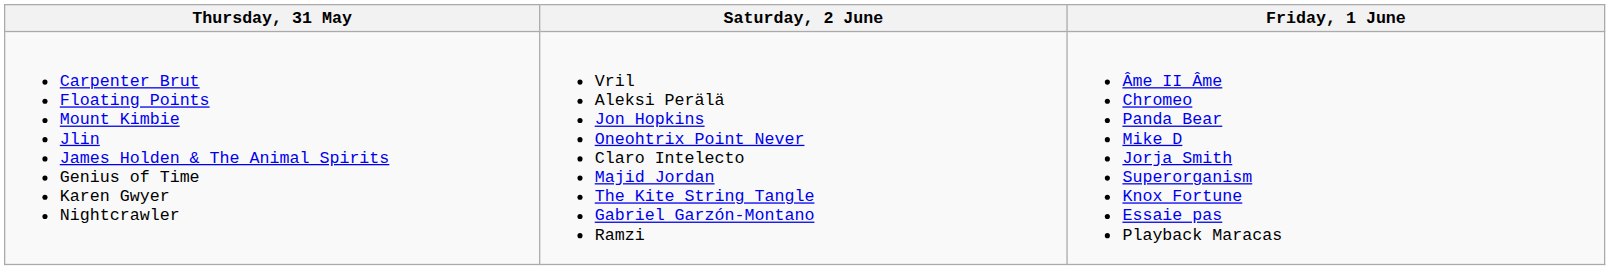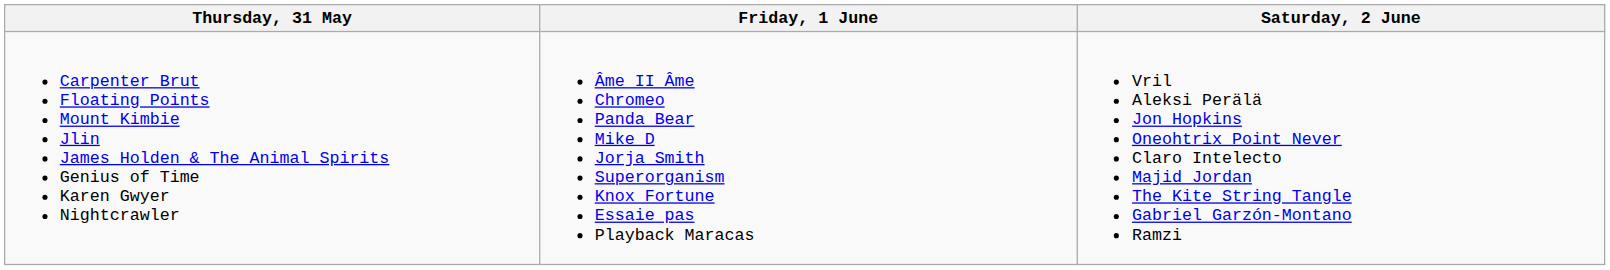columns swapped: Friday, 1 June <-> Saturday, 2 June
